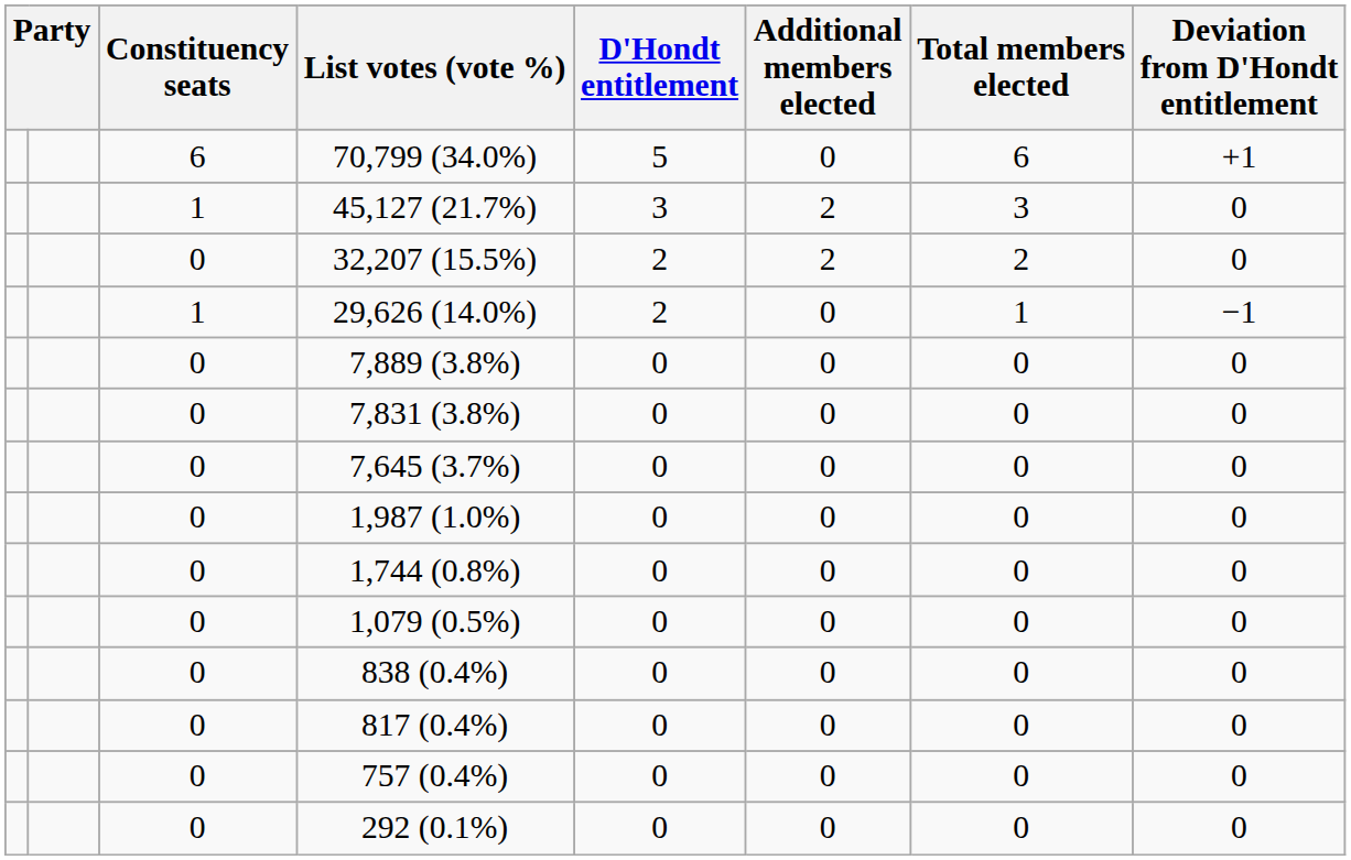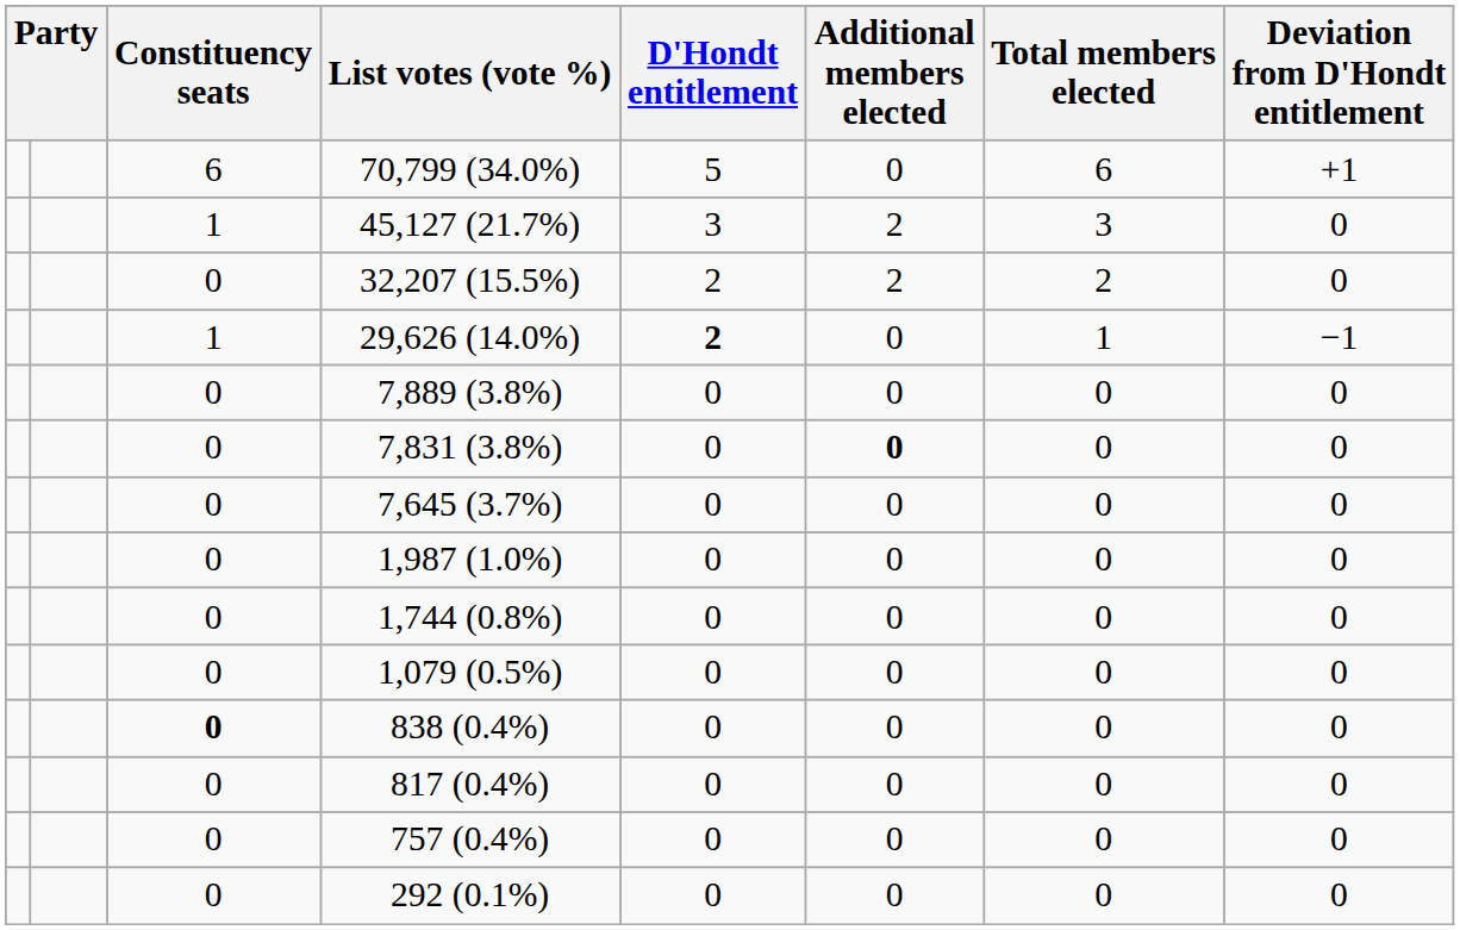29,626 (14.0%) | D'Hondt entitlement: normal -> bold
7,831 (3.8%) | Additional members elected: normal -> bold
838 (0.4%) | Constituency seats: normal -> bold
